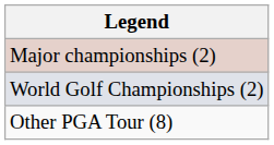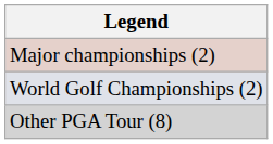row 4 | column 1: no background -> lightgrey background
